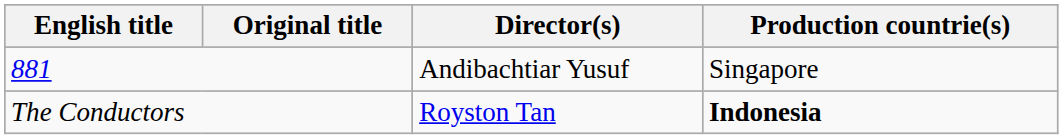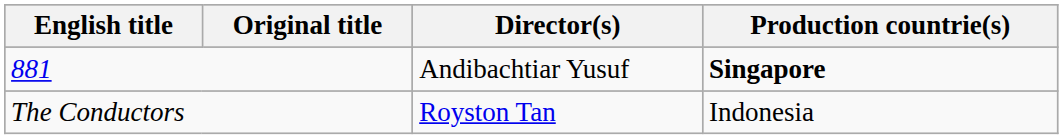881 | Production countrie(s): normal -> bold
The Conductors | Production countrie(s): bold -> normal
